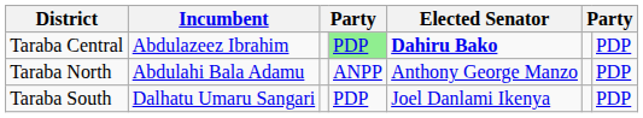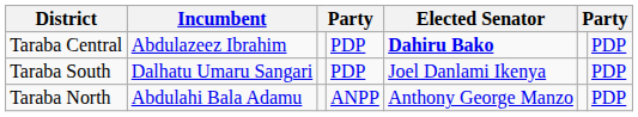Taraba Central | column 4: lightgreen background -> no background
rows swapped: Taraba South <-> Taraba North
